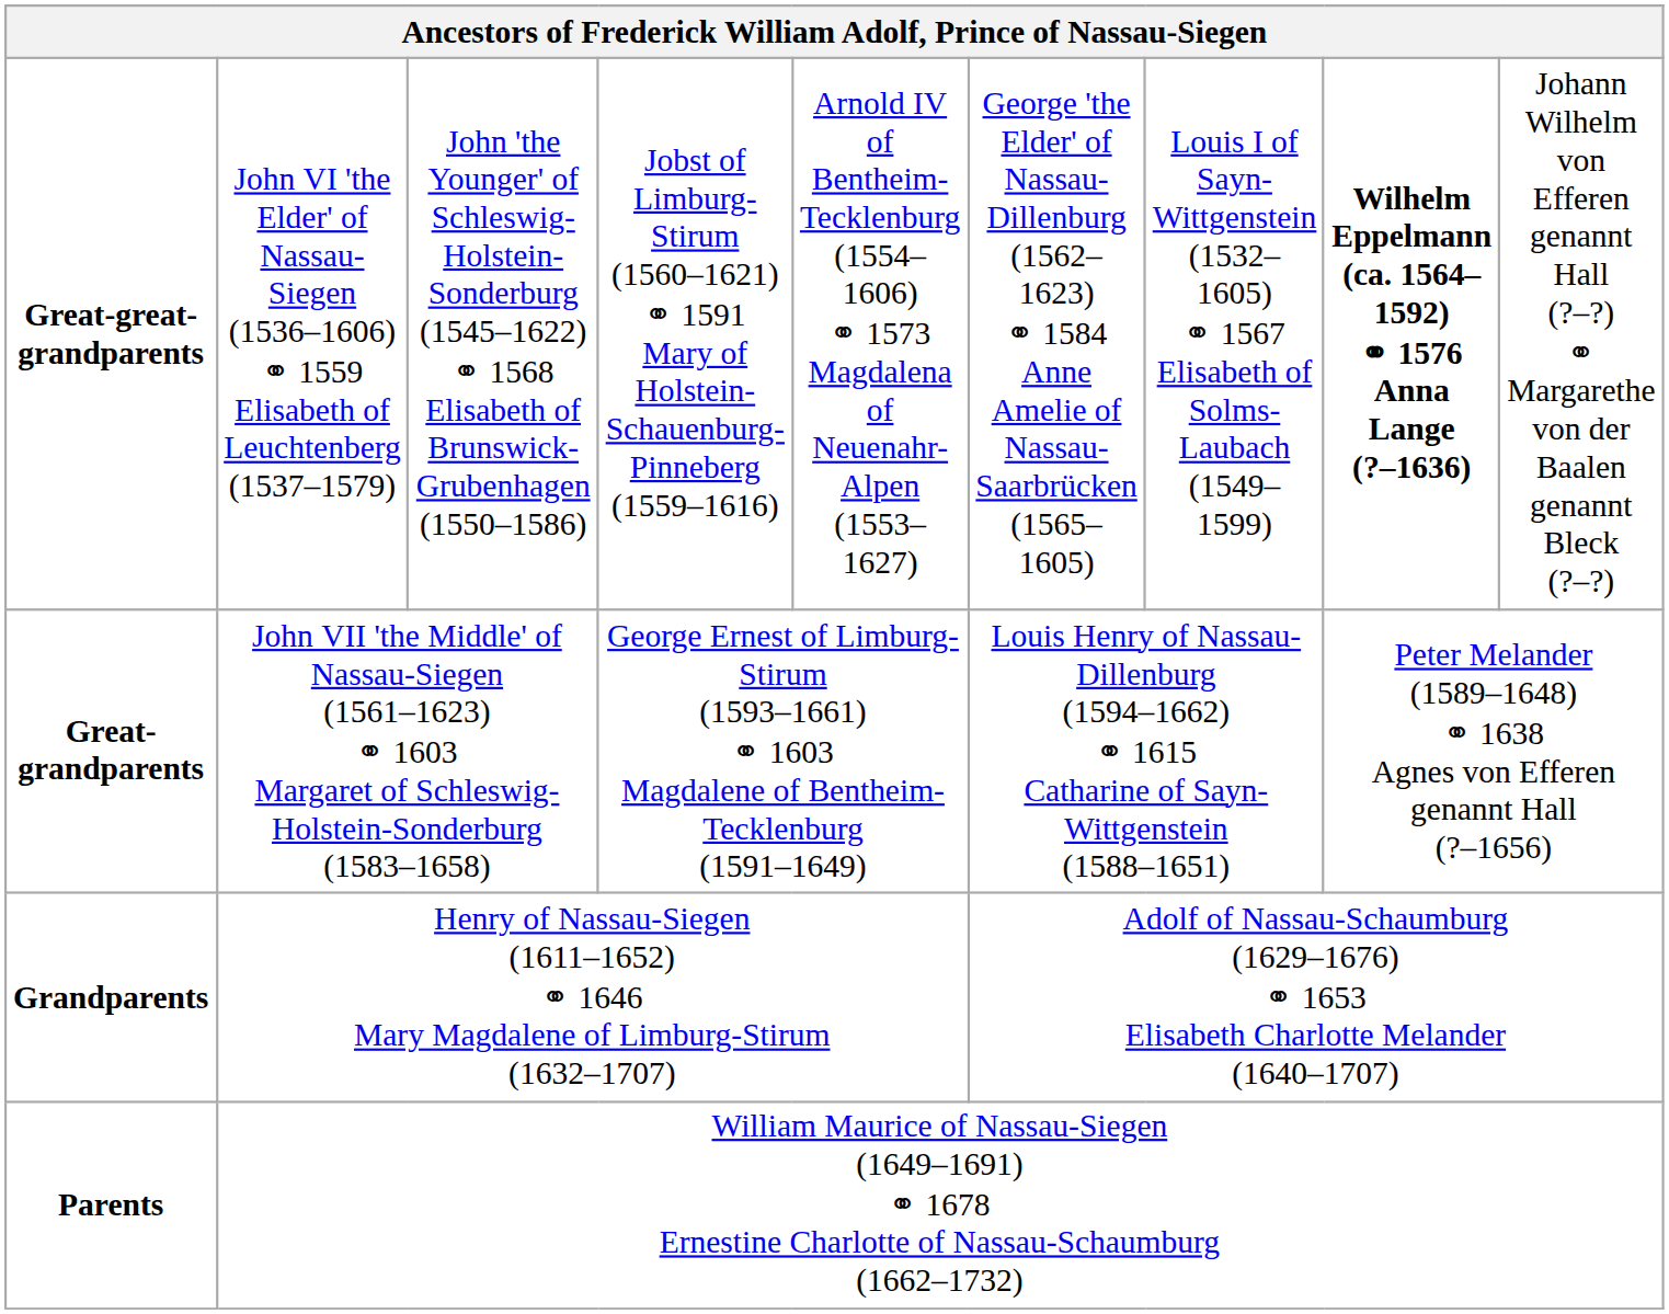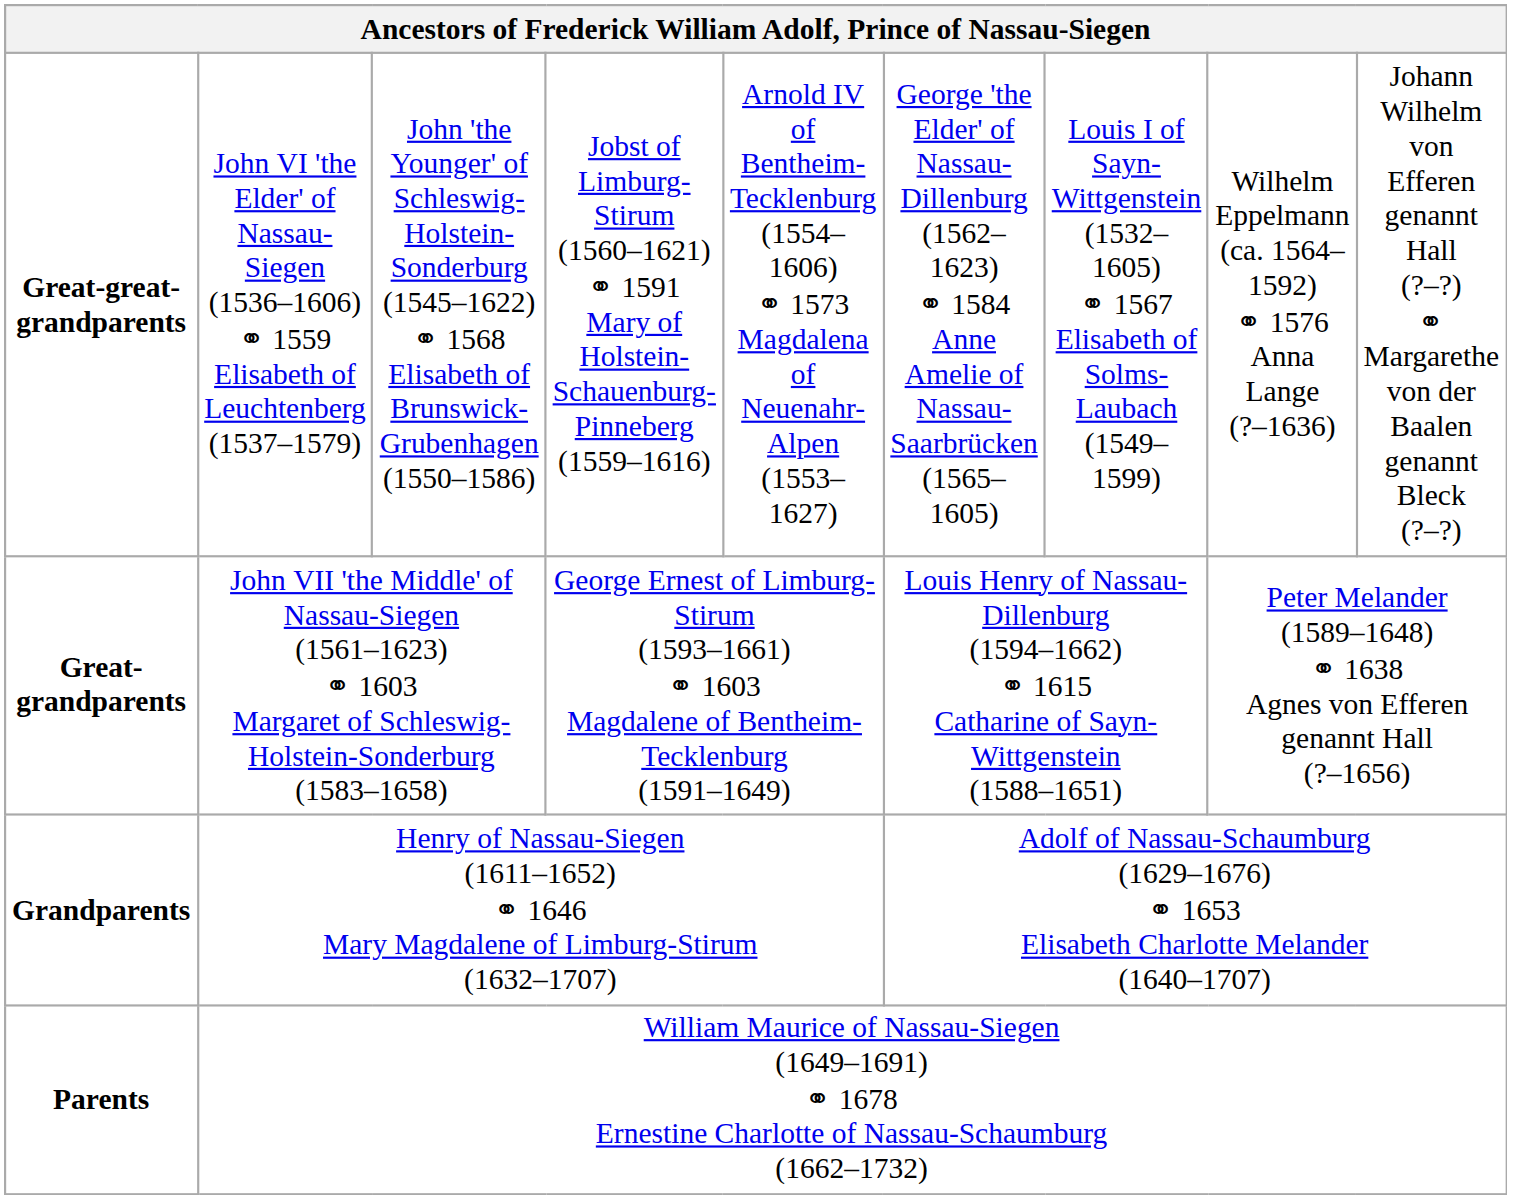Great-great-grandparents | column 8: bold -> normal
